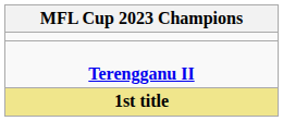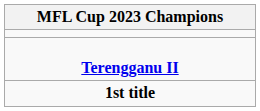row 4 | column 1: khaki background -> no background
